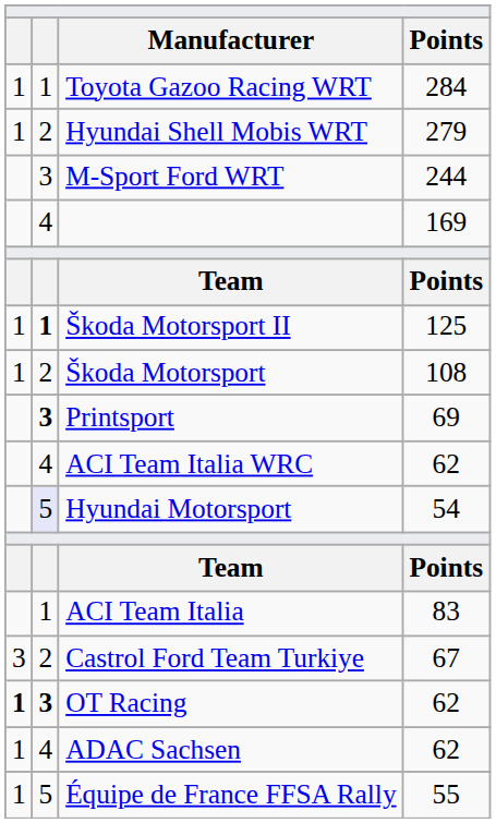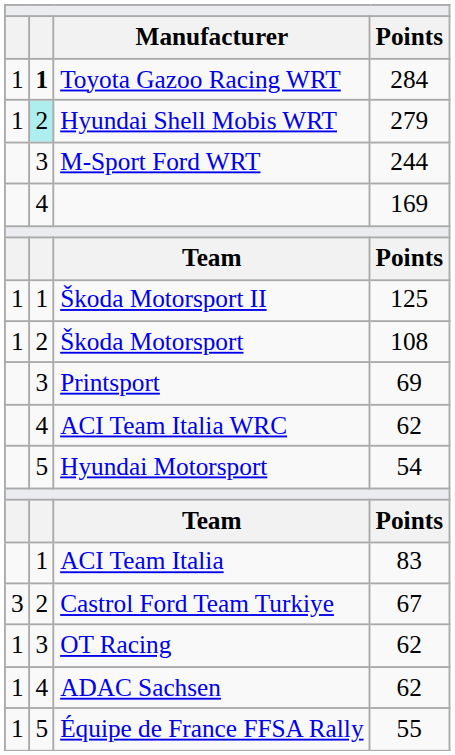Toyota Gazoo Racing WRT | column 2: normal -> bold
Hyundai Shell Mobis WRT | column 2: no background -> paleturquoise background
Škoda Motorsport II | column 2: bold -> normal
Printsport | column 2: bold -> normal
Hyundai Motorsport | column 2: lavender background -> no background
OT Racing | column 1: bold -> normal
OT Racing | column 2: bold -> normal
